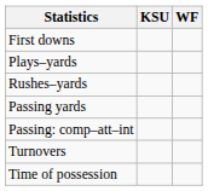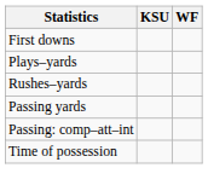- row: Turnovers
